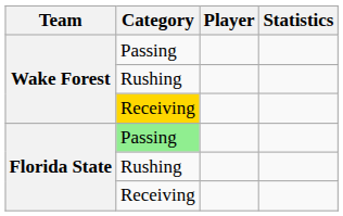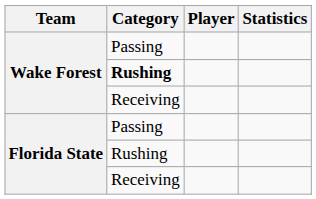Wake Forest / Rushing | Category: normal -> bold
Wake Forest / Receiving | Category: gold background -> no background
Florida State / Passing | Category: lightgreen background -> no background
